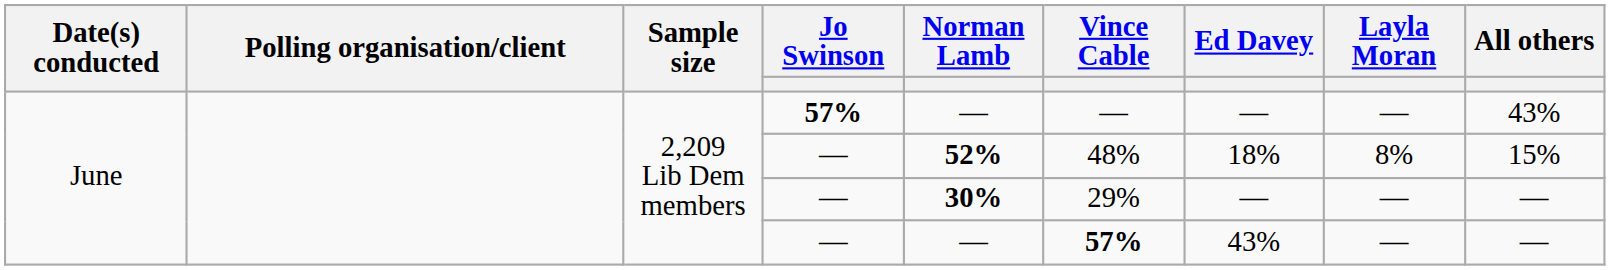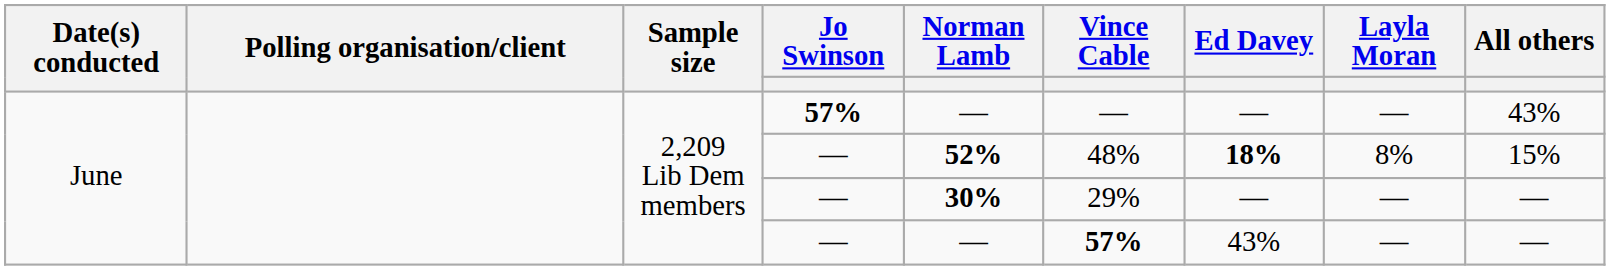row 4 | Ed Davey: normal -> bold
